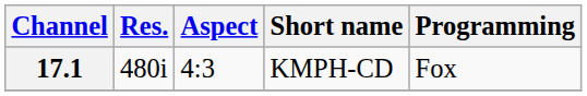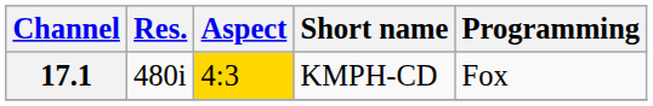17.1 | Aspect: no background -> gold background
